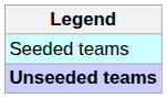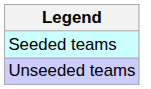row 3 | column 1: bold -> normal
